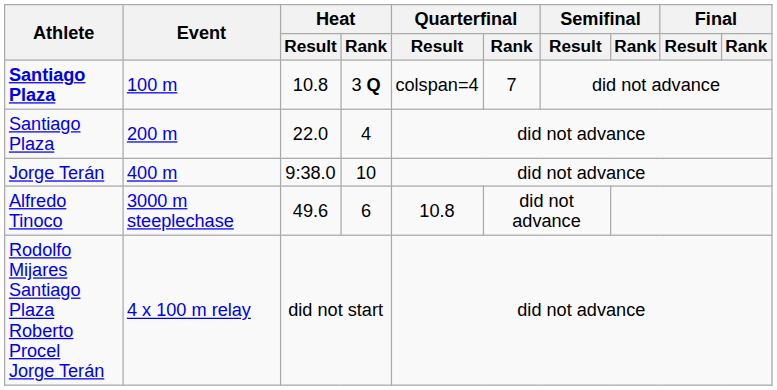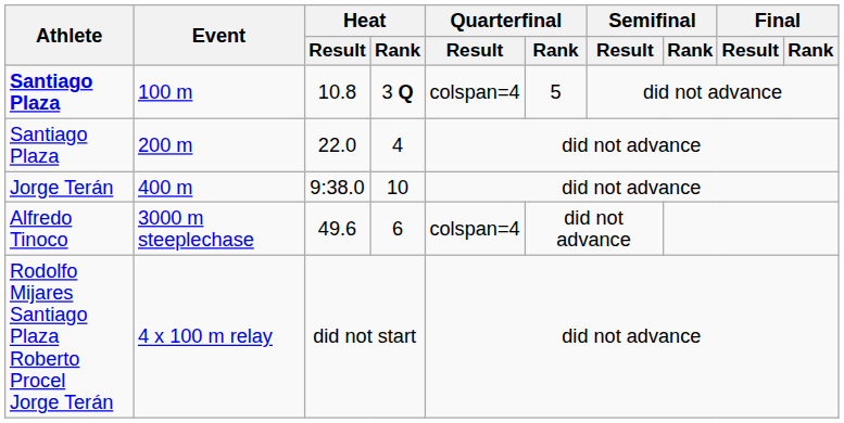100 m | Quarterfinal / Rank: 7 -> 5
3000 m steeplechase | Quarterfinal / Result: 10.8 -> colspan=4
